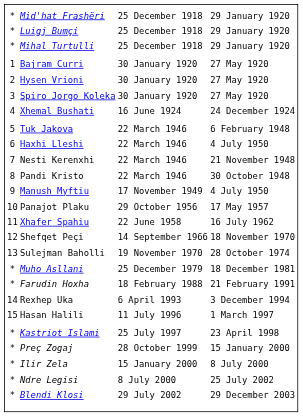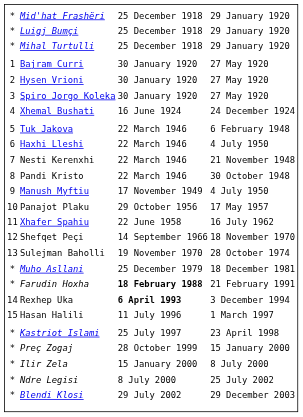Farudin Hoxha | column 3: normal -> bold
Rexhep Uka | column 3: normal -> bold
